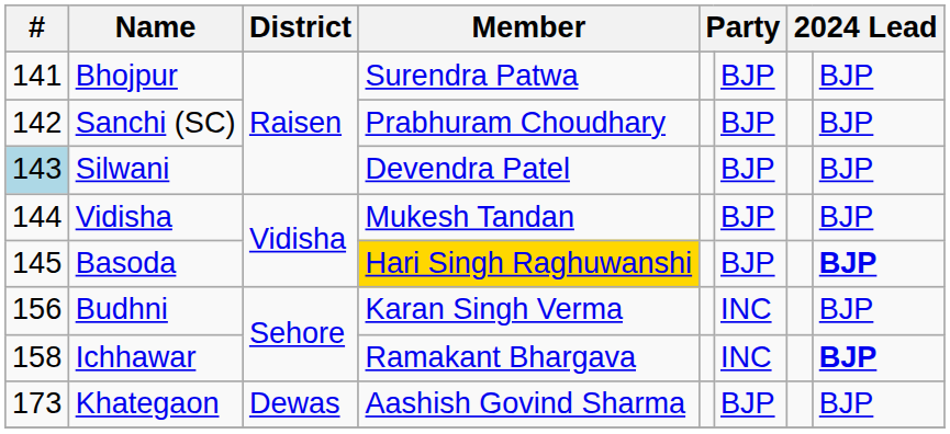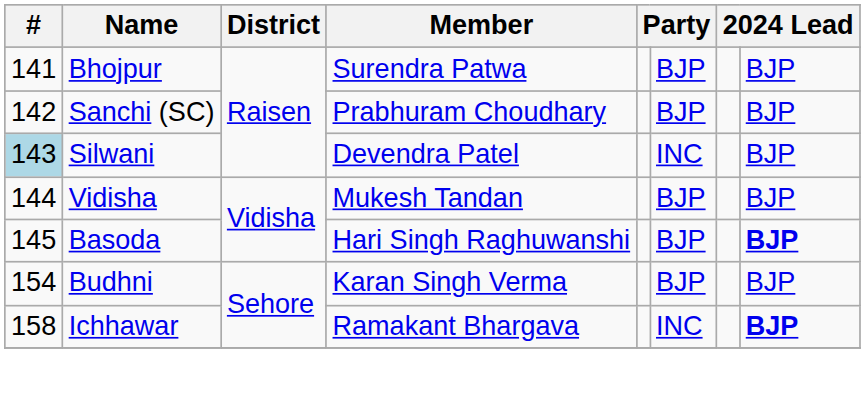Silwani | column 6: BJP -> INC
Basoda | Member: gold background -> no background
Budhni | #: 156 -> 154
Budhni | column 6: INC -> BJP
- row: 173 | Khategaon | Dewas | Aashish Govind Sharma | BJP | BJP
